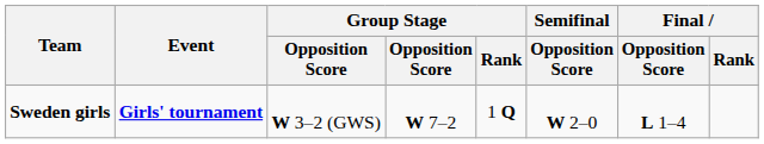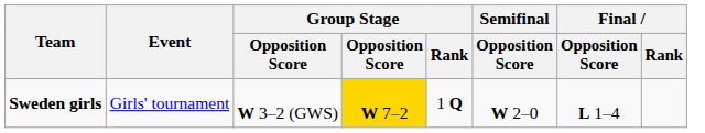Sweden girls | Event: bold -> normal
Sweden girls | column 4: no background -> gold background
